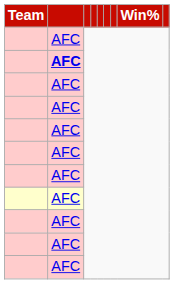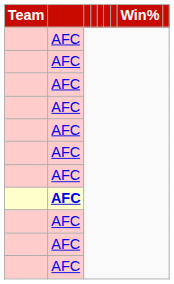row 3 | column 2: bold -> normal
row 9 | column 2: normal -> bold
